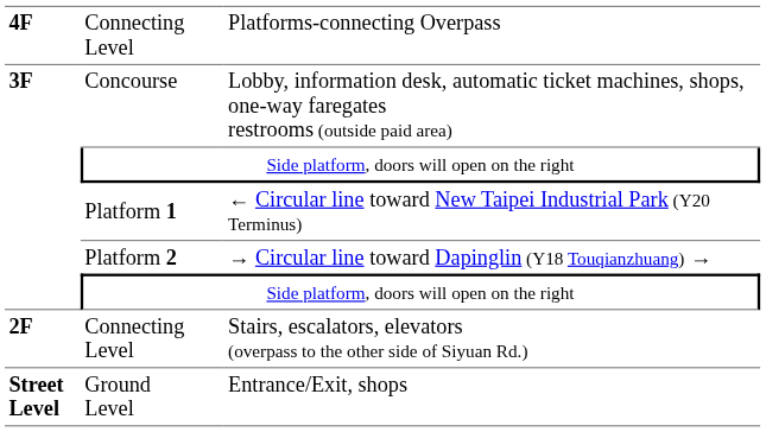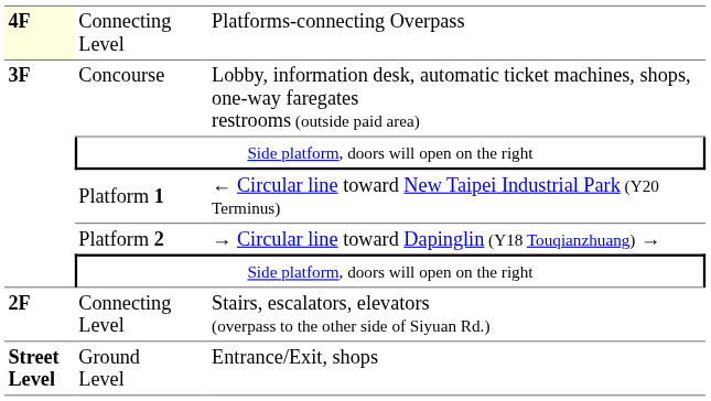Platforms-connecting Overpass | column 1: no background -> lightyellow background
